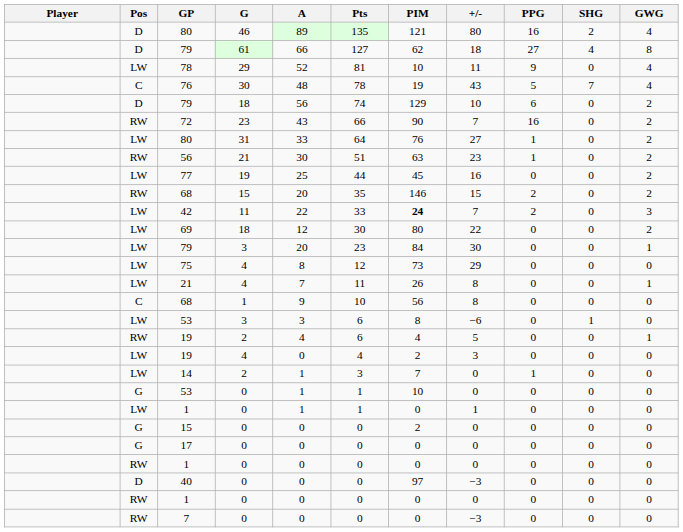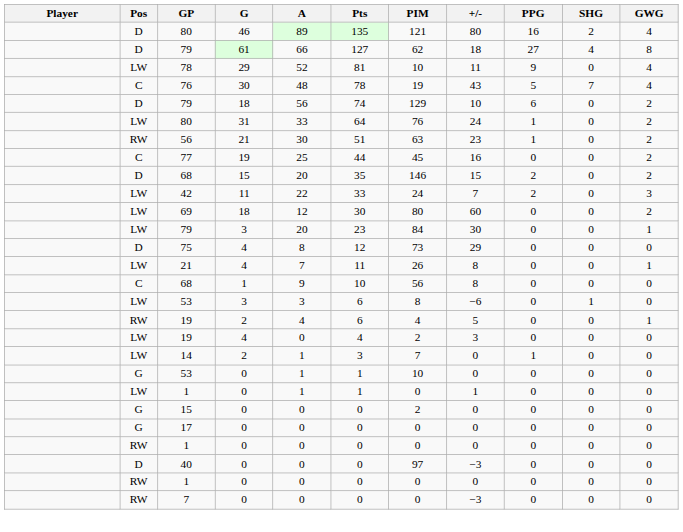- row: RW | 72 | 23 | 43 | 66 | 90 | 7 | 16 | 0 | 2
80 / 31 | +/-: 27 -> 24
77 | Pos: LW -> C
68 / 15 | Pos: RW -> D
42 | PIM: bold -> normal
69 | +/-: 22 -> 60
75 | Pos: LW -> D
